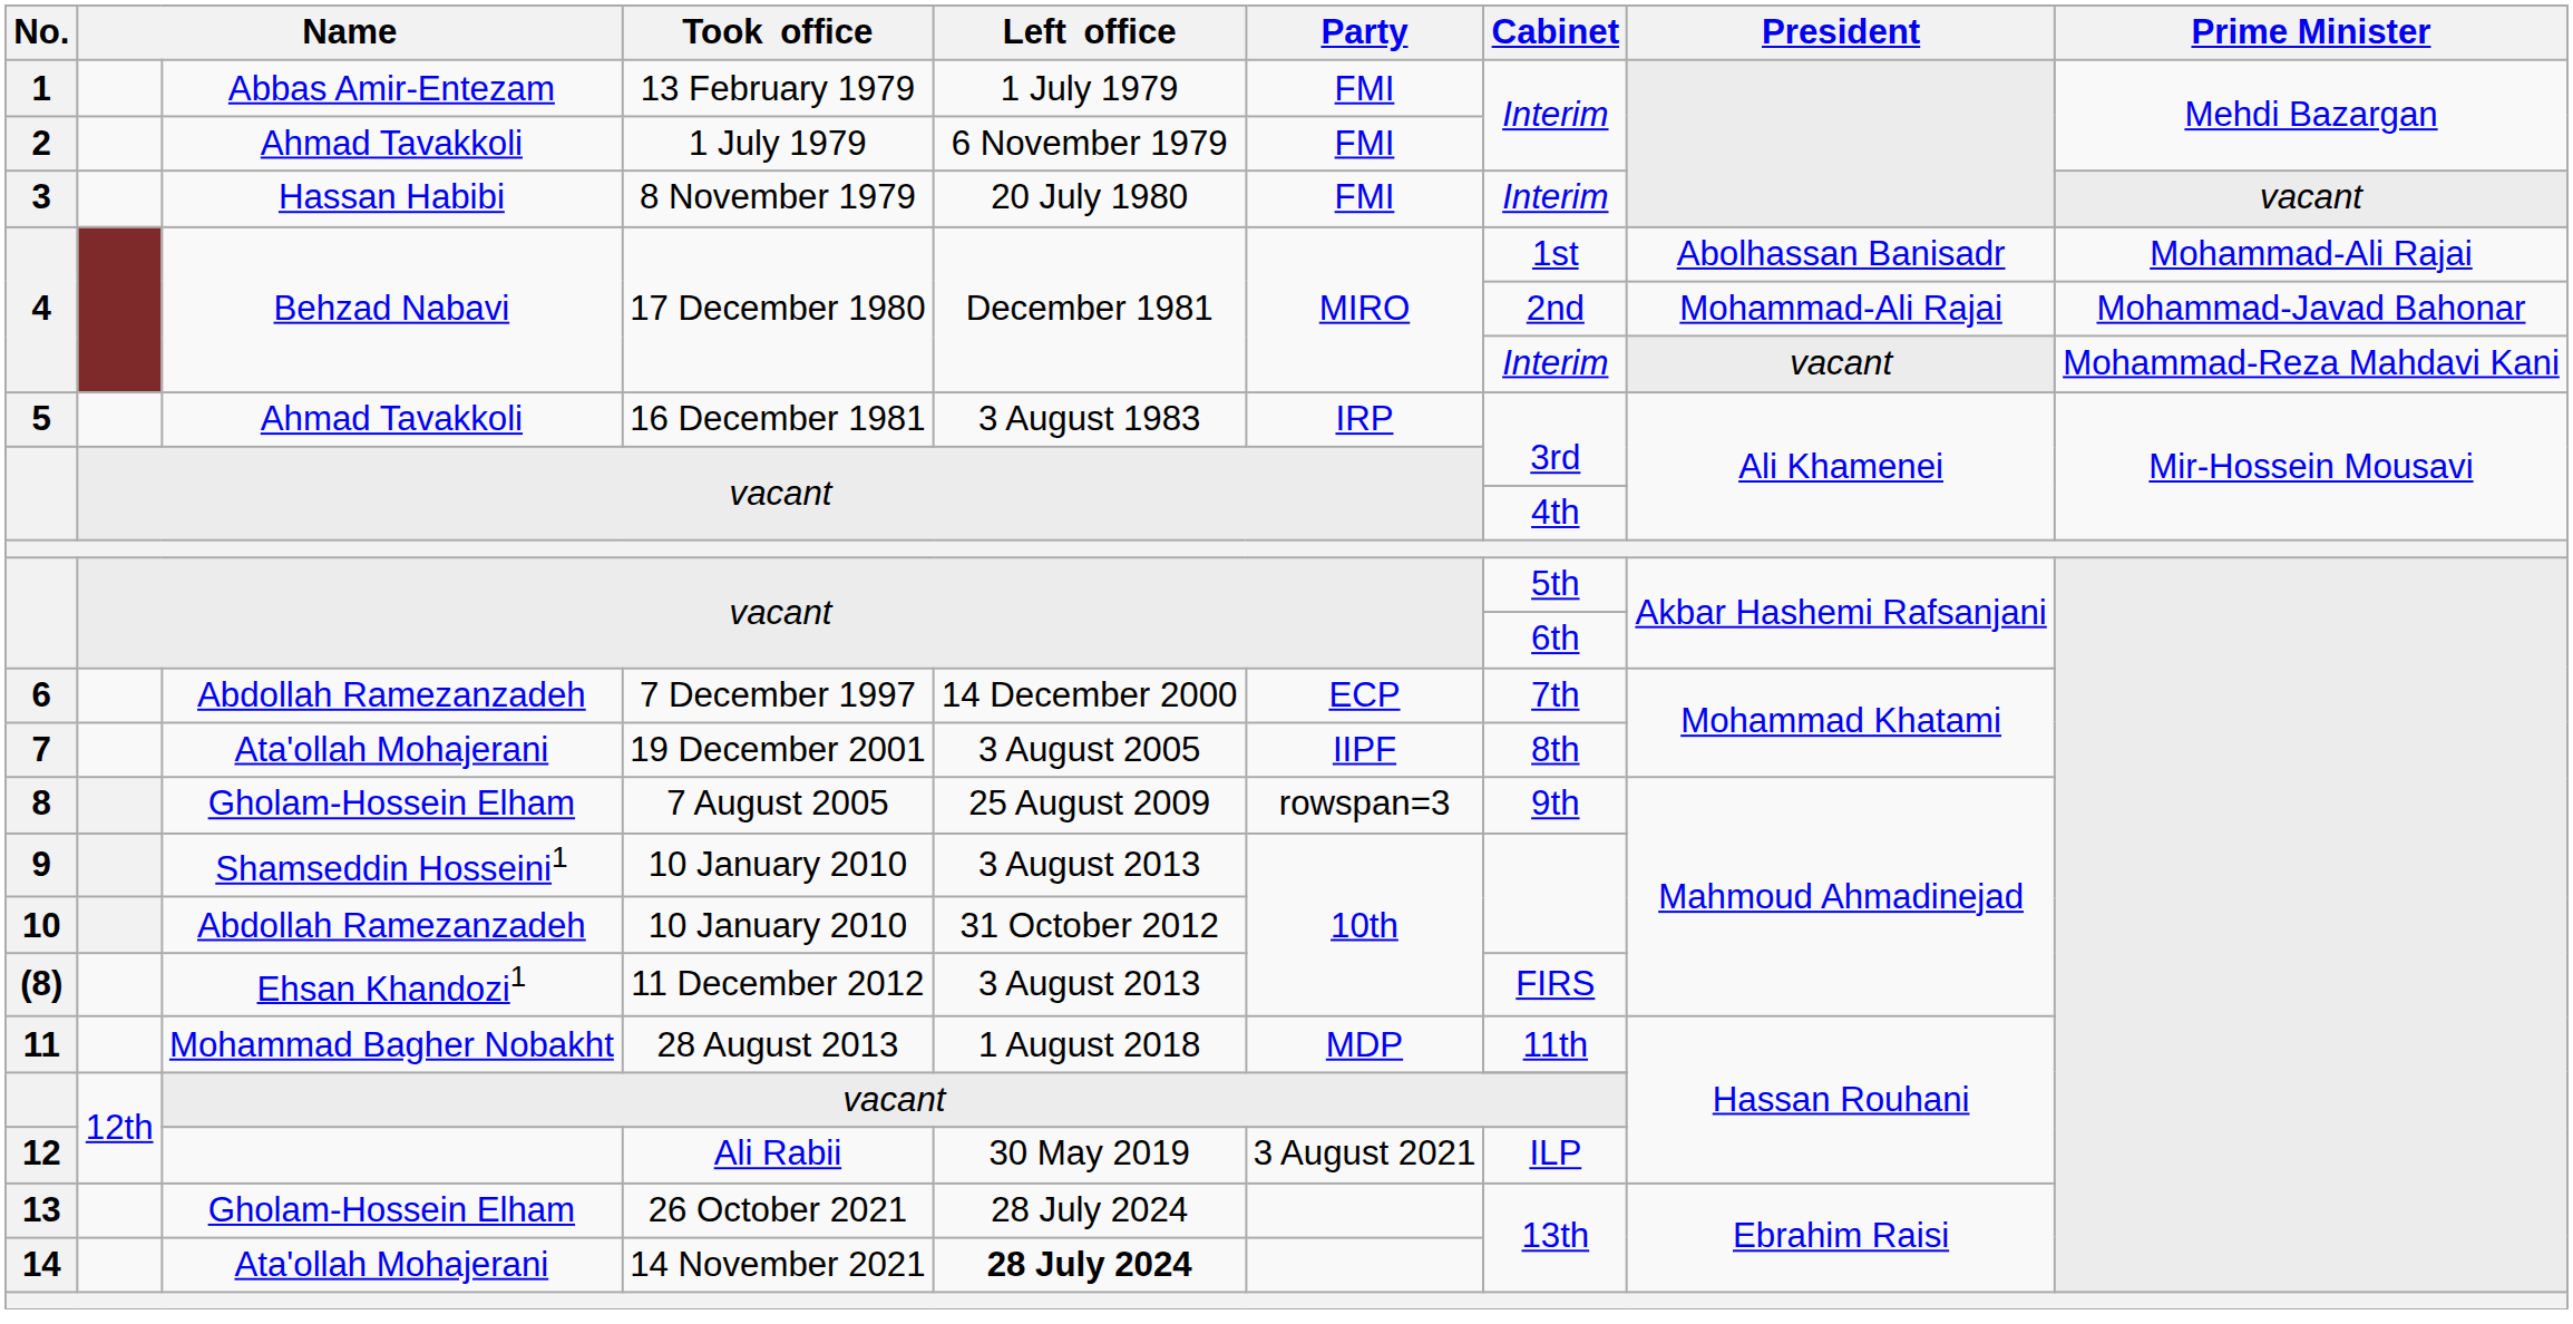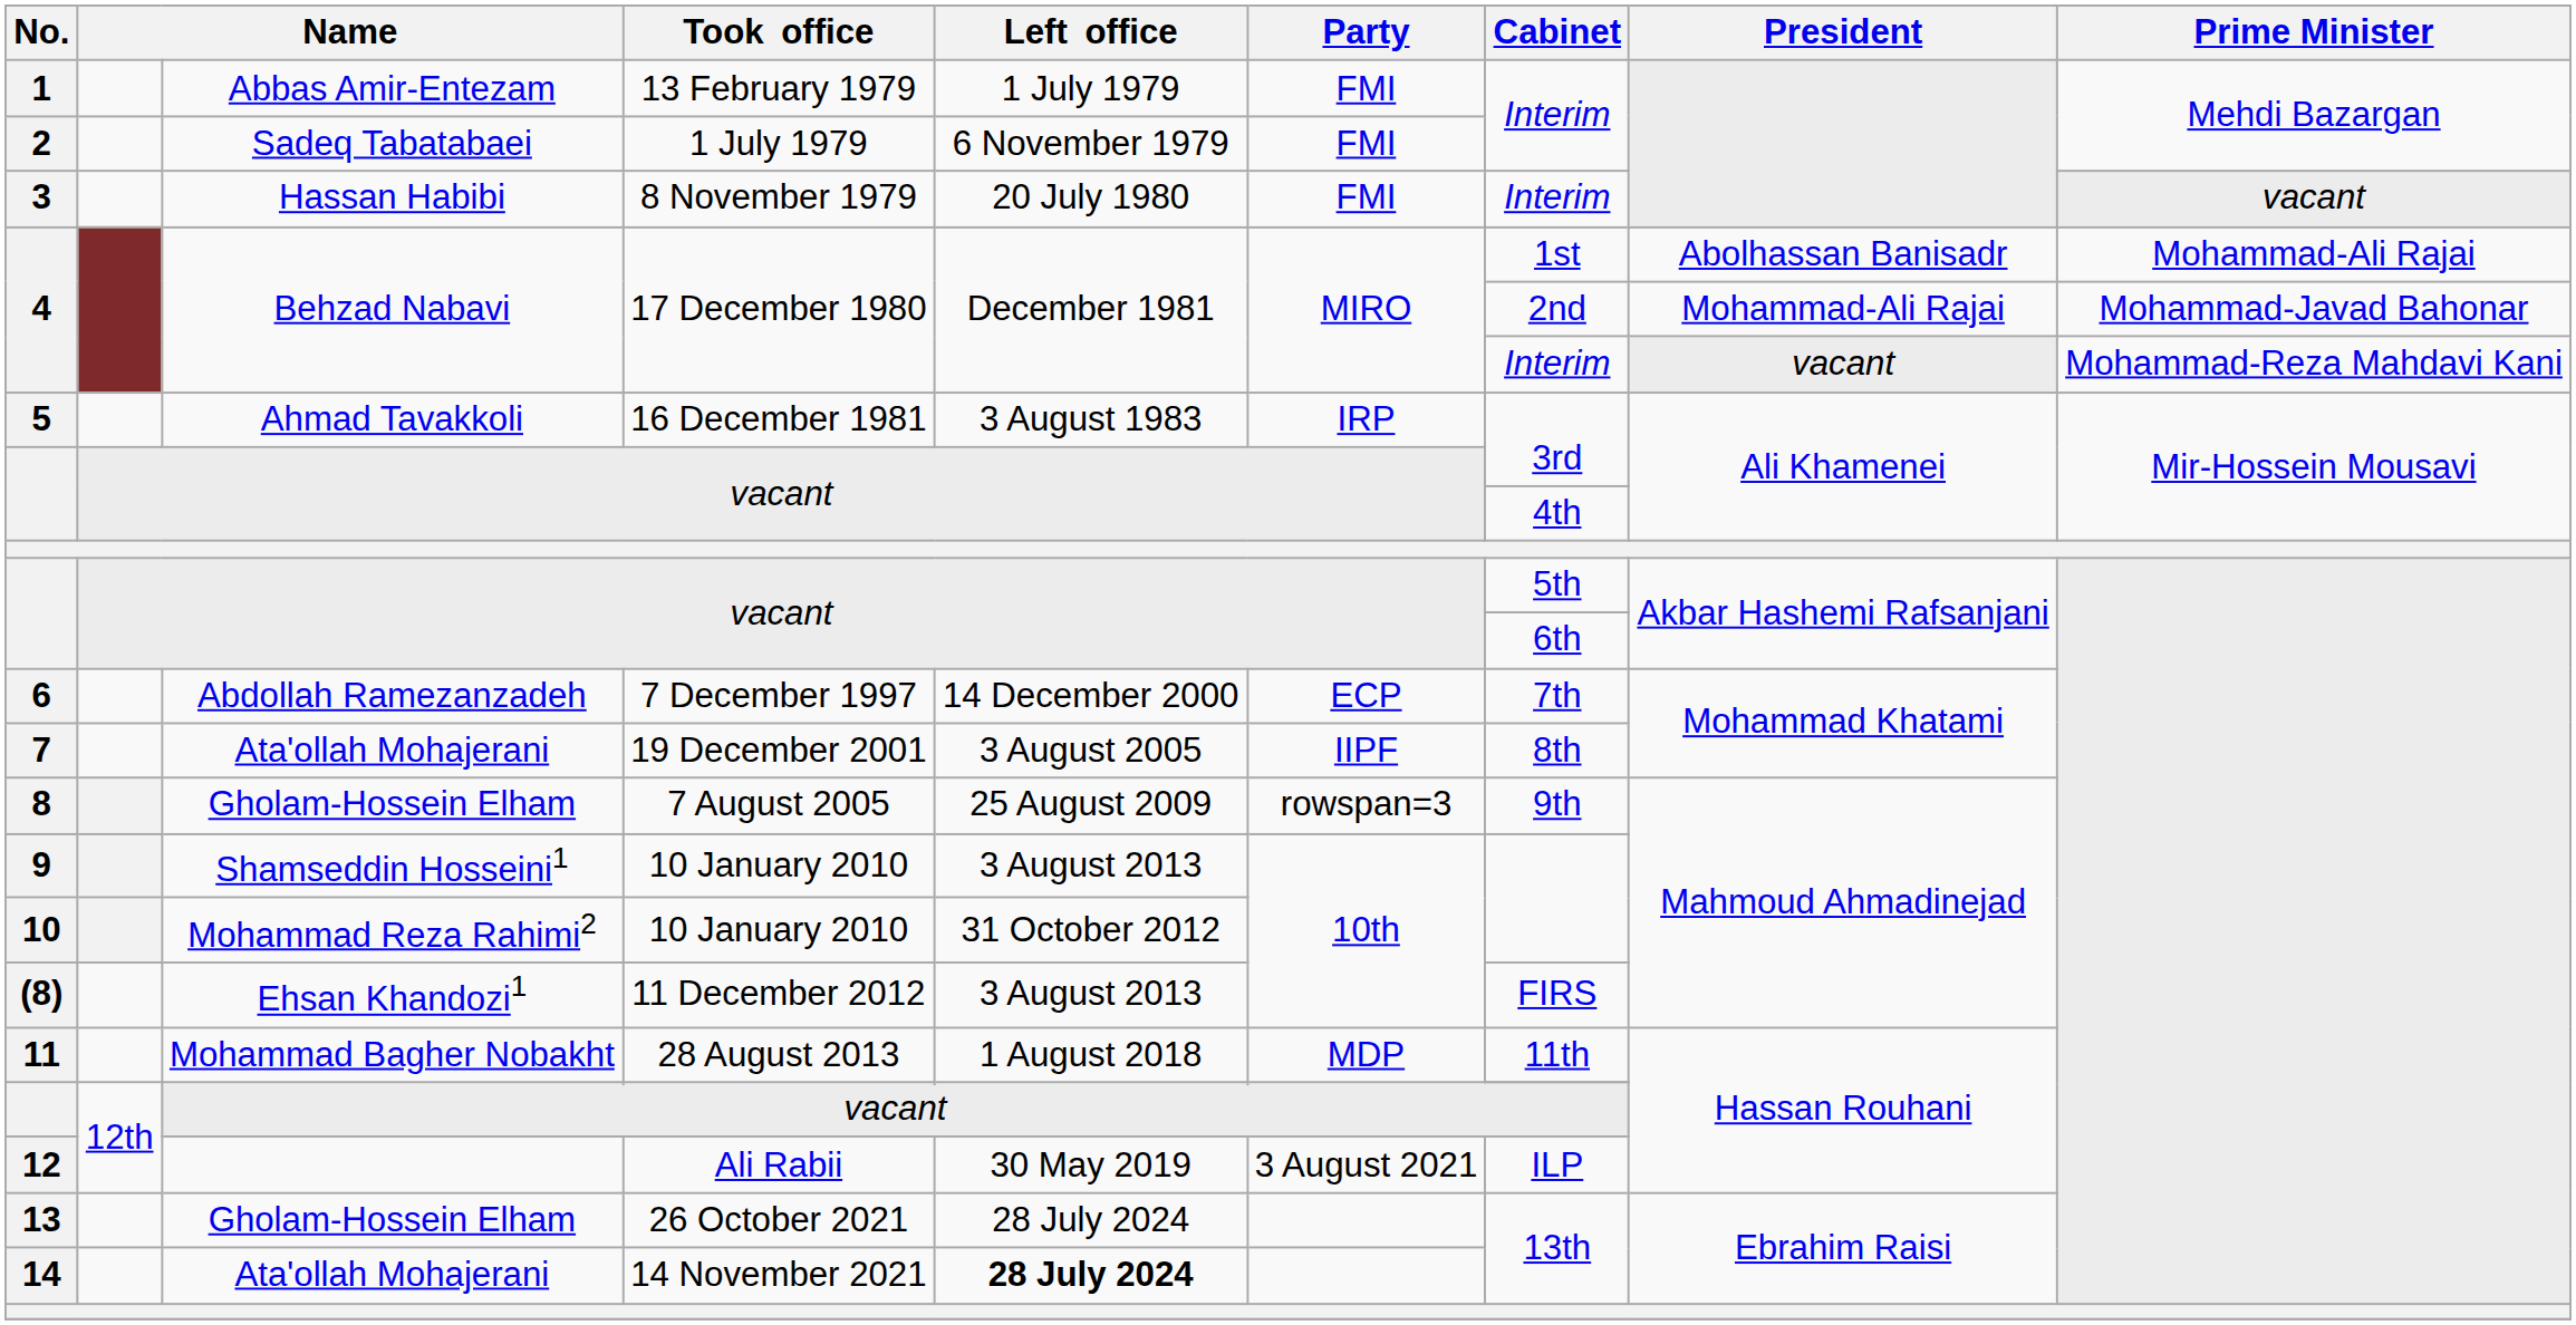2 | column 3: Ahmad Tavakkoli -> Sadeq Tabatabaei
10 | column 3: Abdollah Ramezanzadeh -> Mohammad Reza Rahimi2
